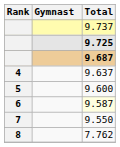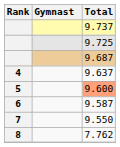9.725 | Total: bold -> normal
9.687 | Total: bold -> normal
9.600 | Total: no background -> lightsalmon background
9.587 | Total: lightyellow background -> no background
